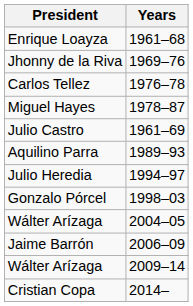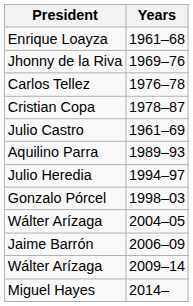row 5 | President: Miguel Hayes -> Cristian Copa
row 13 | President: Cristian Copa -> Miguel Hayes
